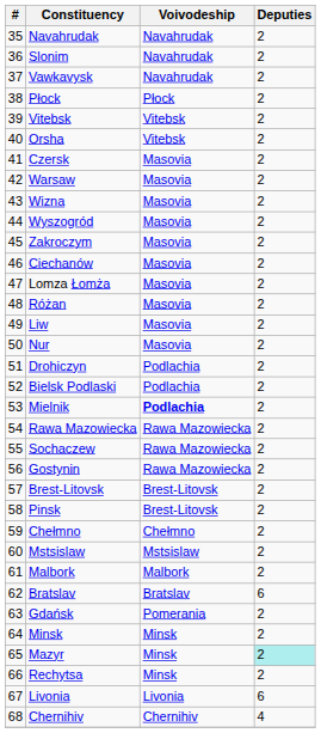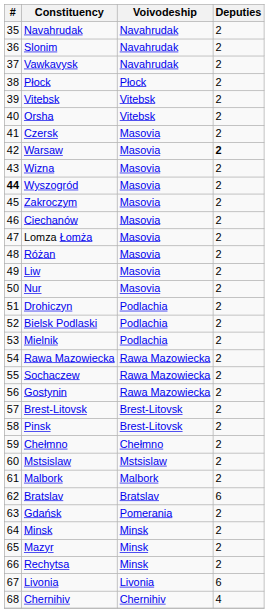Warsaw | Deputies: normal -> bold
Wyszogród | #: normal -> bold
Mielnik | Voivodeship: bold -> normal
Mazyr | Deputies: paleturquoise background -> no background
